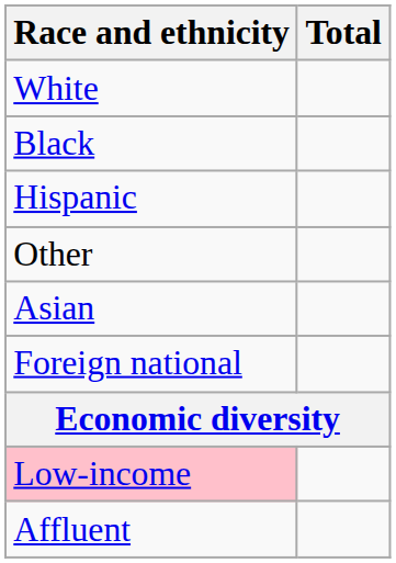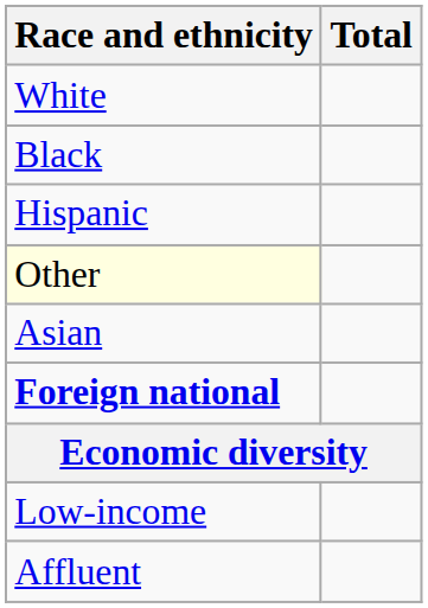Other | Race and ethnicity: no background -> lightyellow background
Foreign national | Race and ethnicity: normal -> bold
Low-income | Race and ethnicity: pink background -> no background
